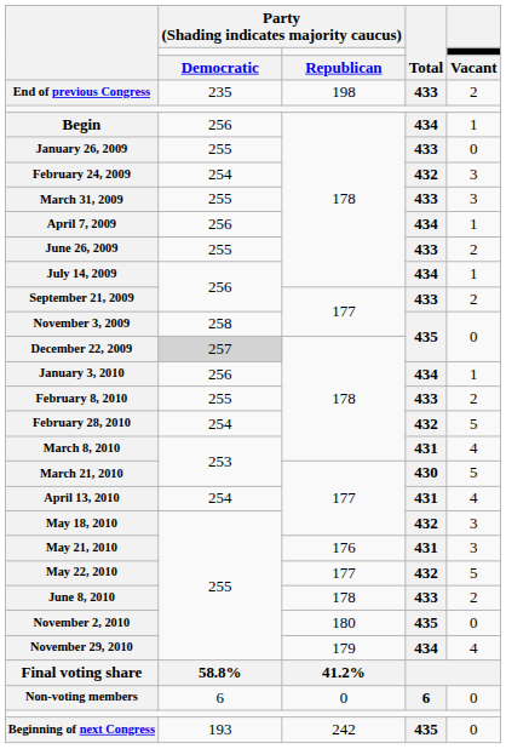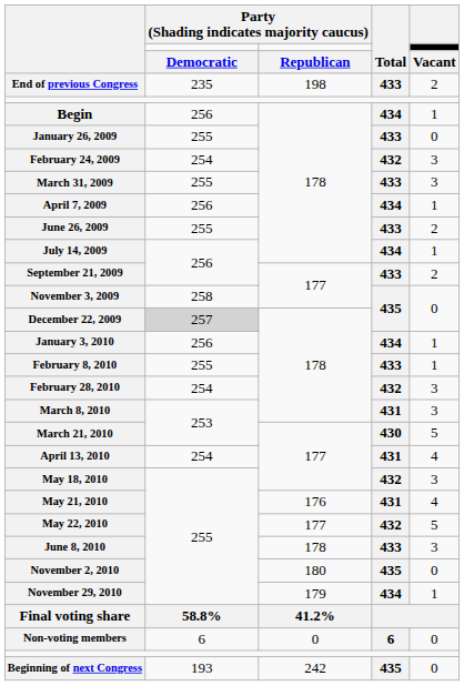February 8, 2010 | column 5: 2 -> 1
February 28, 2010 | column 5: 5 -> 3
March 8, 2010 | column 5: 4 -> 3
May 21, 2010 | column 5: 3 -> 4
June 8, 2010 | column 5: 2 -> 3
November 29, 2010 | column 5: 4 -> 1
